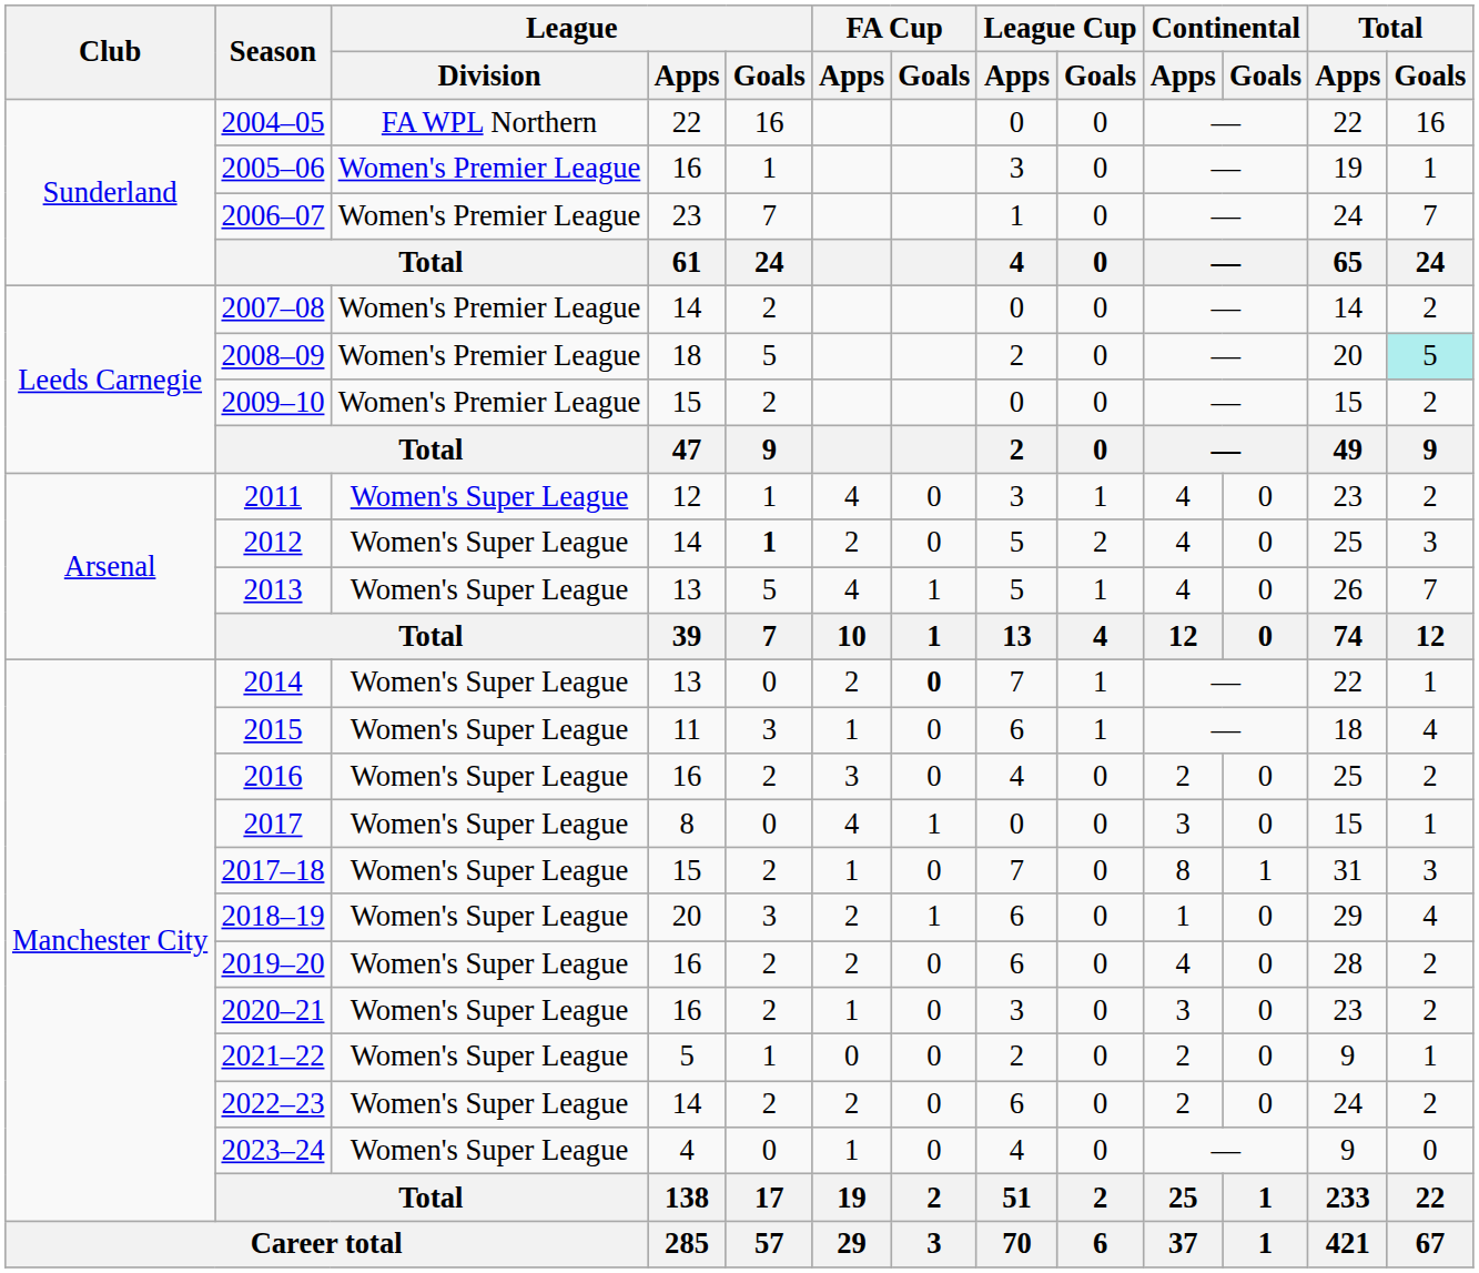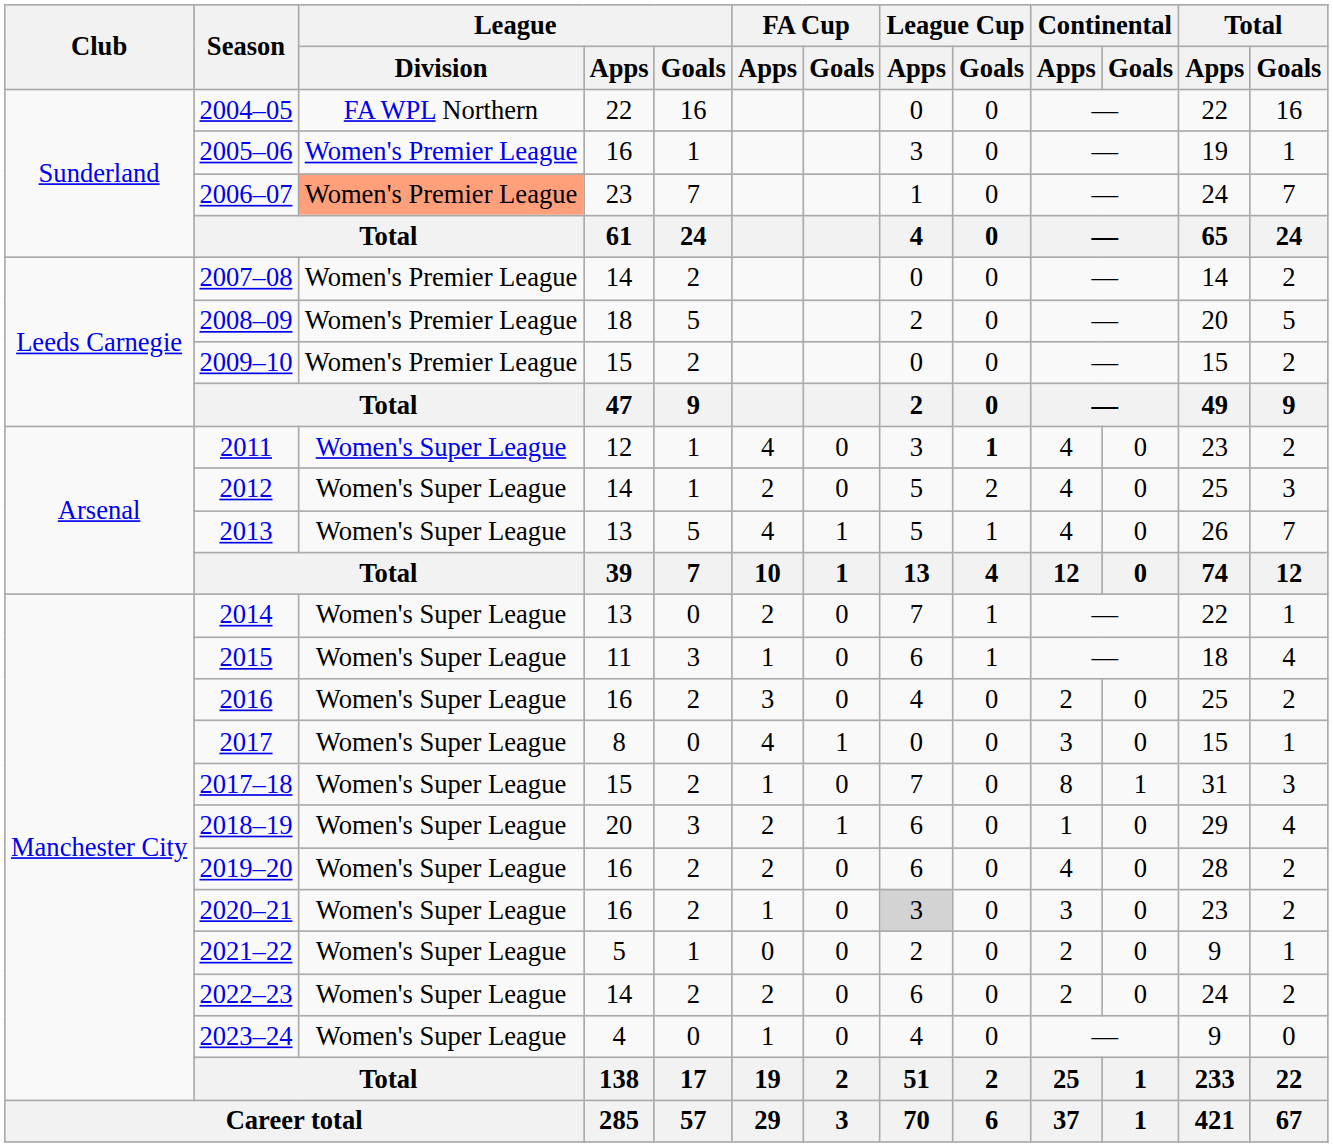2006–07 | League / Division: no background -> lightsalmon background
2008–09 | Total / Goals: paleturquoise background -> no background
2011 | League Cup / Goals: normal -> bold
2012 | League / Goals: bold -> normal
2014 | FA Cup / Goals: bold -> normal
2020–21 | League Cup / Apps: no background -> lightgrey background
